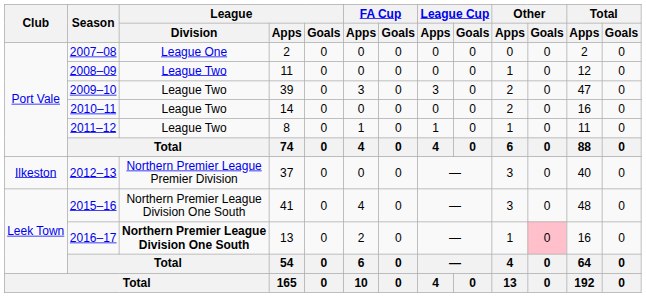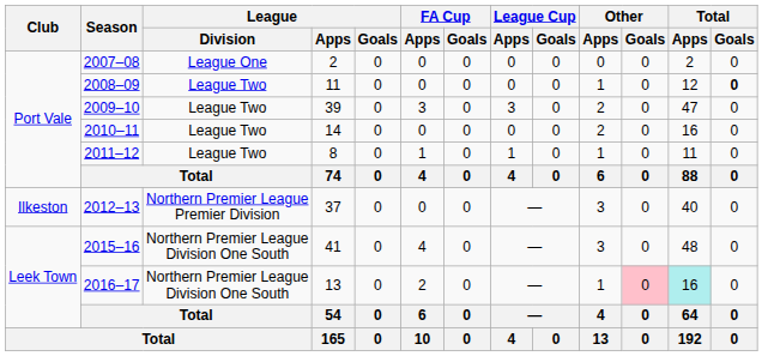2008–09 | Total / Goals: normal -> bold
2016–17 | League / Division: bold -> normal
2016–17 | Total / Apps: no background -> paleturquoise background
